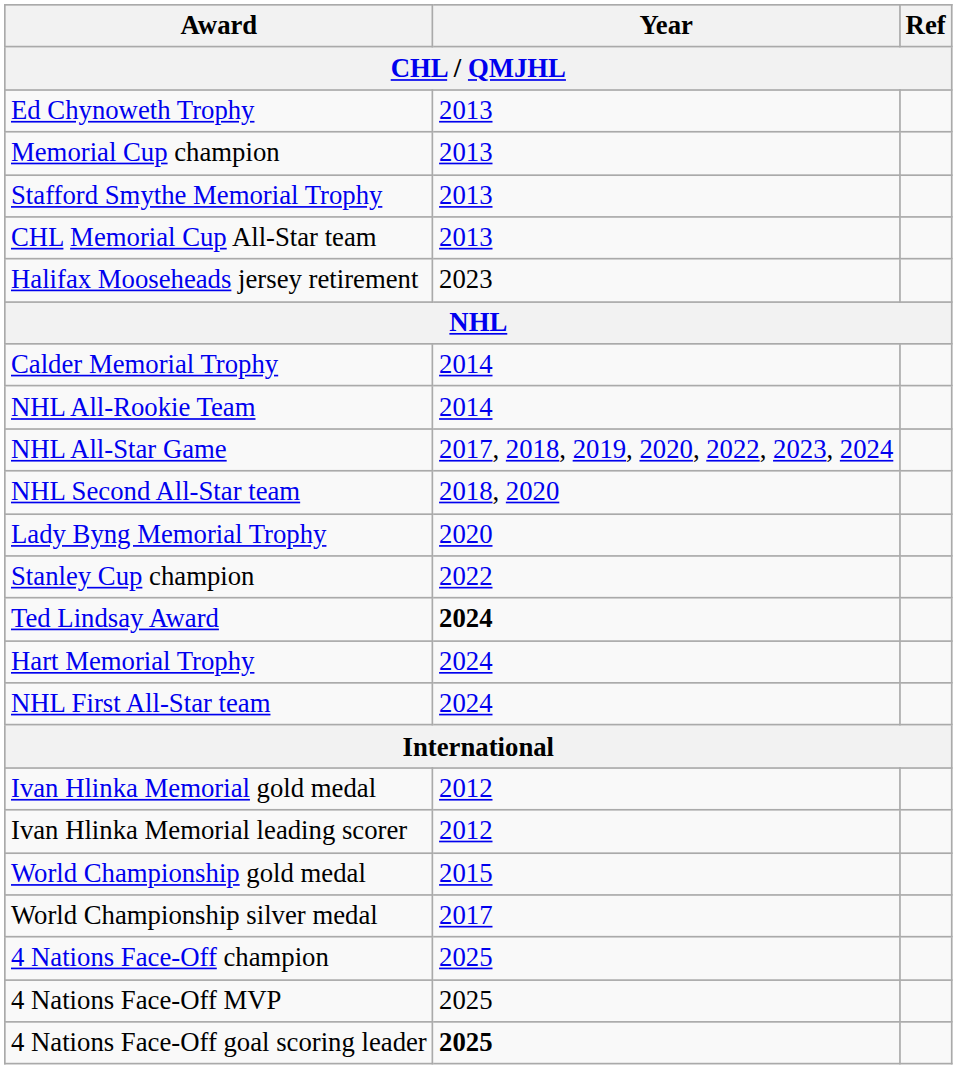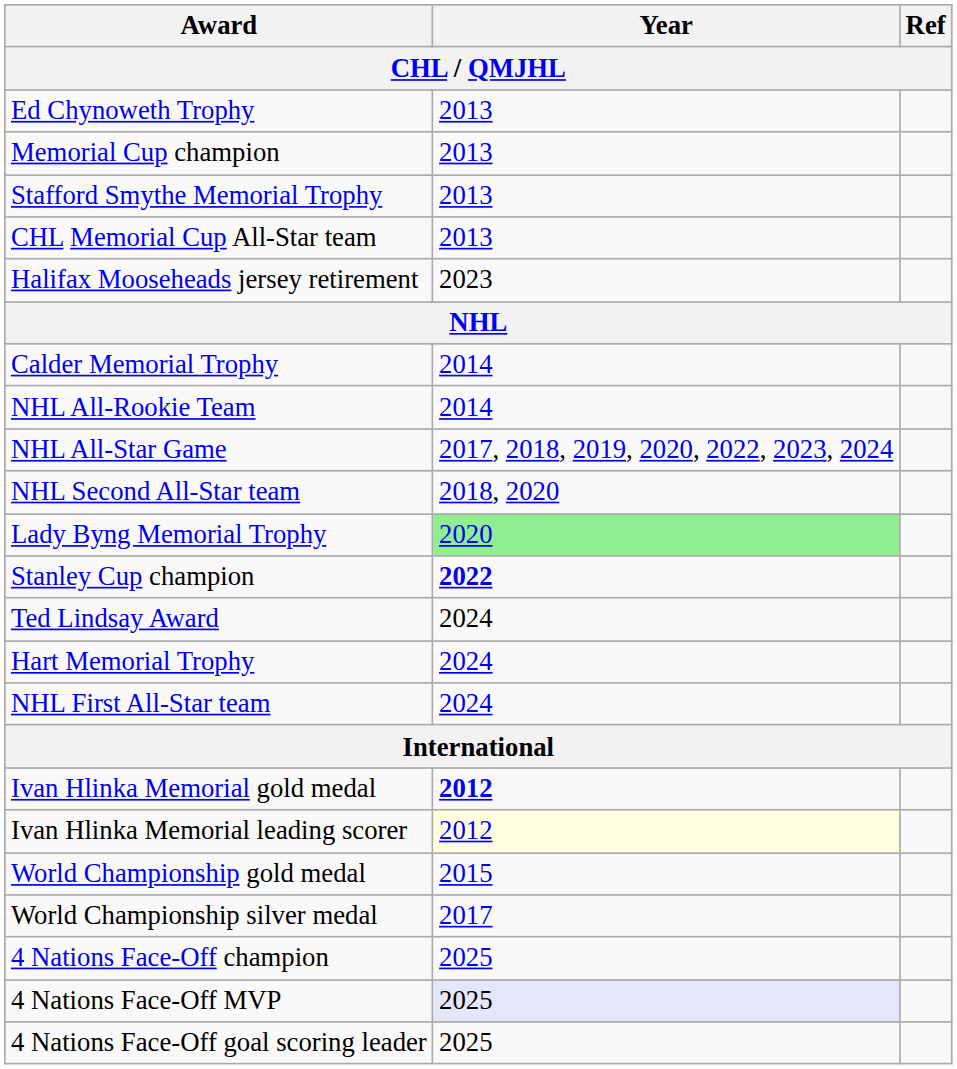Lady Byng Memorial Trophy | Year: no background -> lightgreen background
Stanley Cup champion | Year: normal -> bold
Ted Lindsay Award | Year: bold -> normal
Ivan Hlinka Memorial gold medal | Year: normal -> bold
Ivan Hlinka Memorial leading scorer | Year: no background -> lightyellow background
4 Nations Face-Off MVP | Year: no background -> lavender background
4 Nations Face-Off goal scoring leader | Year: bold -> normal
